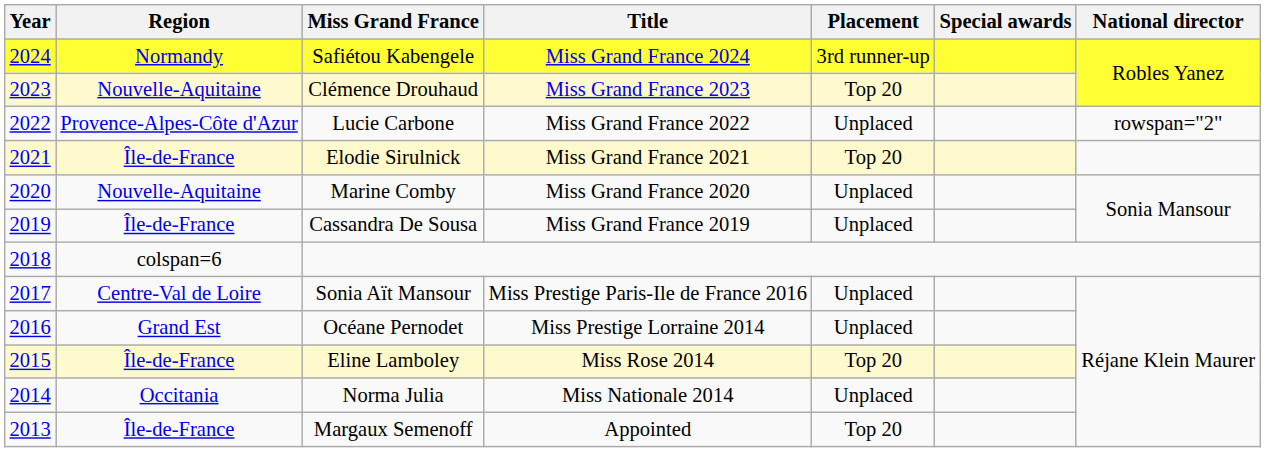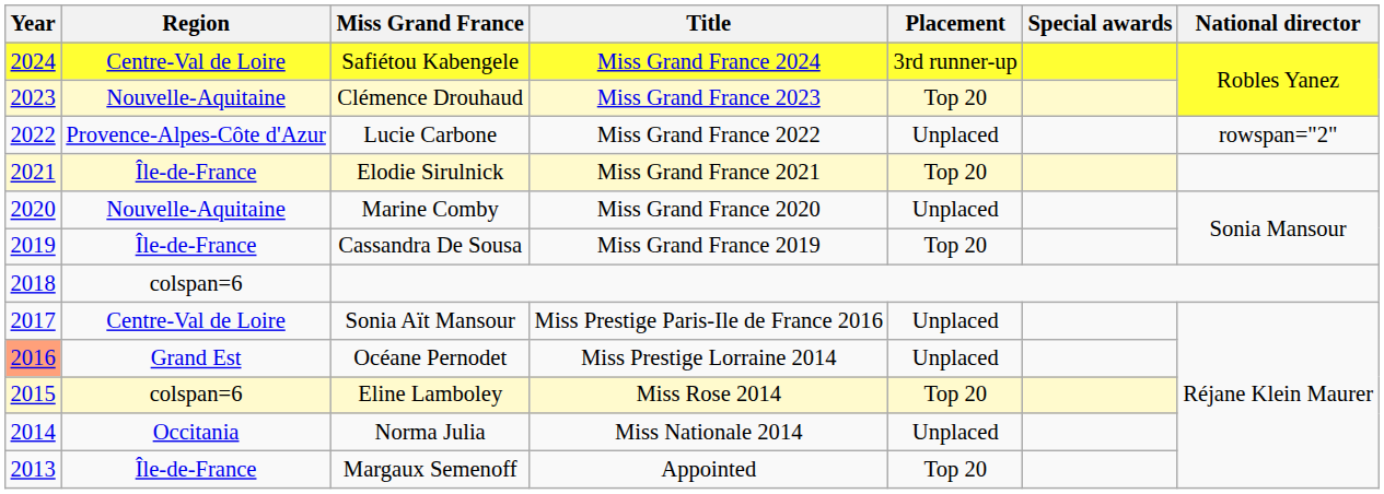Safiétou Kabengele | Region: Normandy -> Centre-Val de Loire
Cassandra De Sousa | Placement: Unplaced -> Top 20
Océane Pernodet | Year: no background -> lightsalmon background
Eline Lamboley | Region: Île-de-France -> colspan=6
